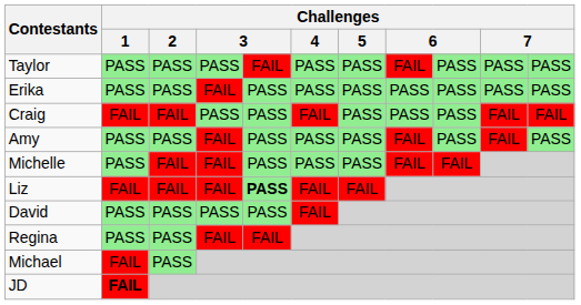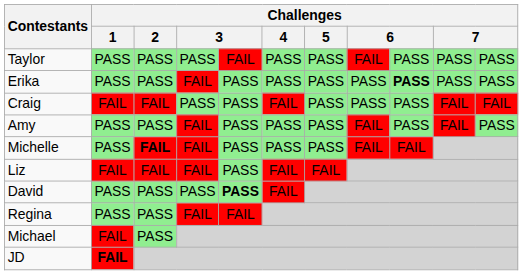Erika | column 9: normal -> bold
Michelle | Challenges / 2: normal -> bold
Liz | column 5: bold -> normal
David | column 5: normal -> bold
